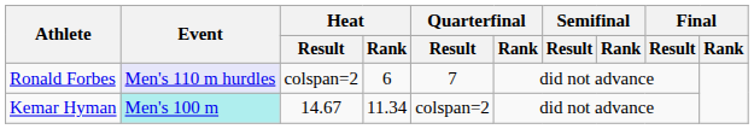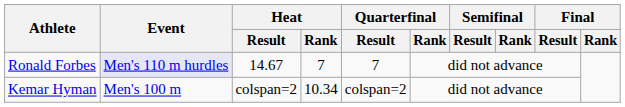Ronald Forbes | Heat / Result: colspan=2 -> 14.67
Ronald Forbes | Heat / Rank: 6 -> 7
Kemar Hyman | Event: paleturquoise background -> no background
Kemar Hyman | Heat / Result: 14.67 -> colspan=2
Kemar Hyman | Heat / Rank: 11.34 -> 10.34
